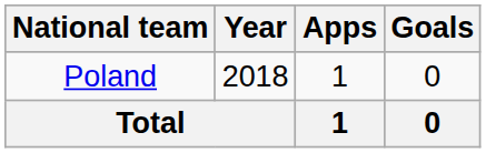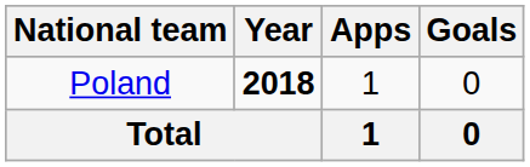Poland | Year: normal -> bold
